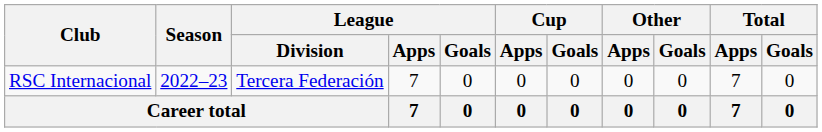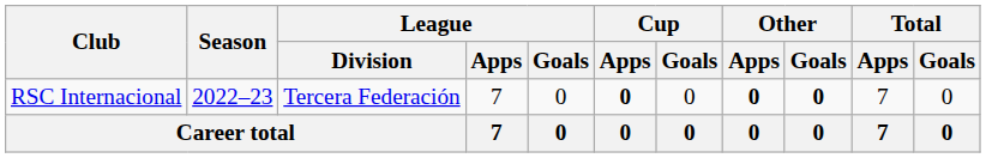RSC Internacional | Cup / Apps: normal -> bold
RSC Internacional | Other / Apps: normal -> bold
RSC Internacional | Other / Goals: normal -> bold
